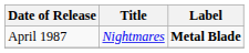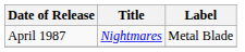April 1987 | Label: bold -> normal
